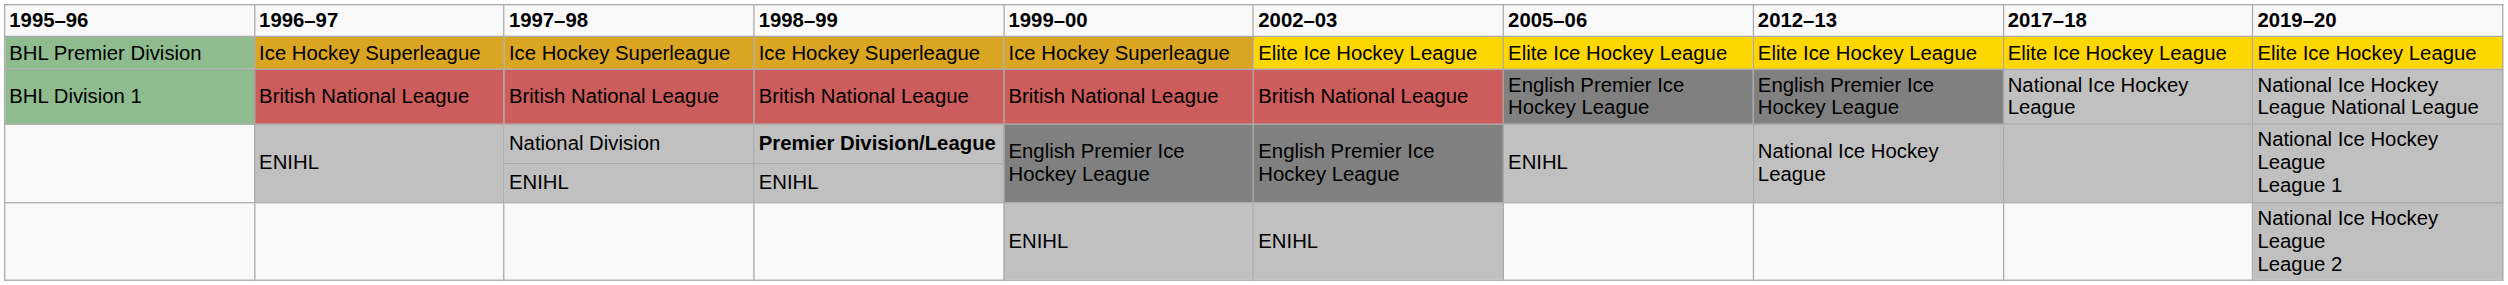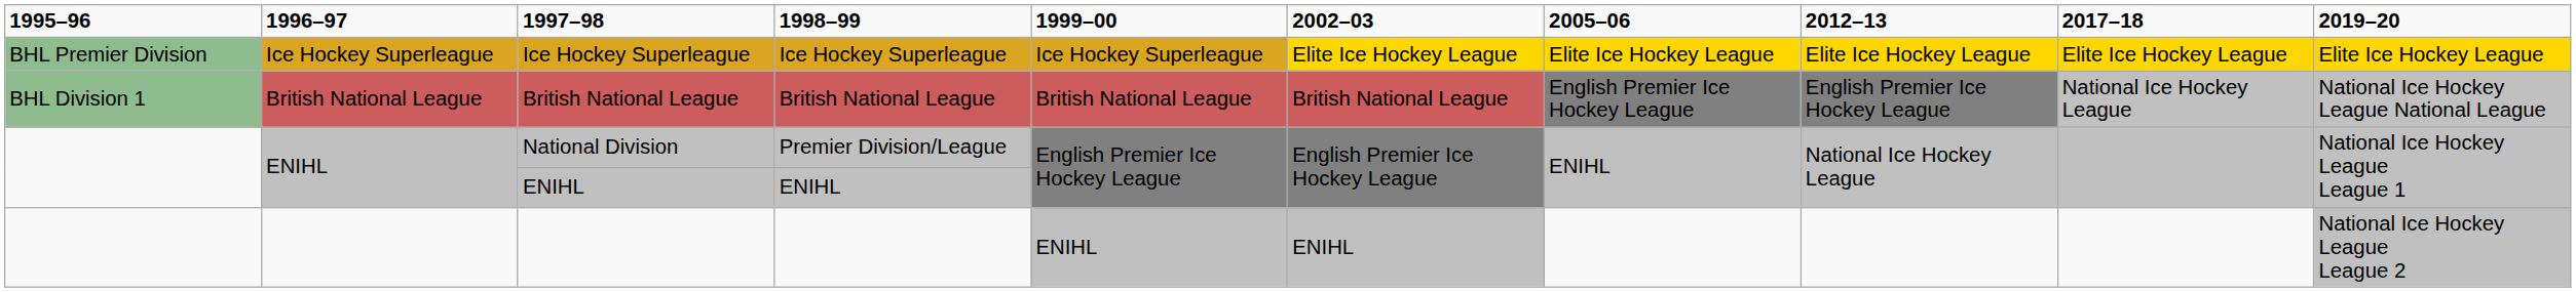National Division | 1998–99: bold -> normal
